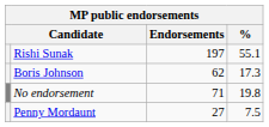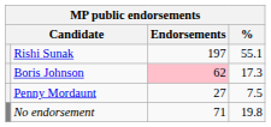Boris Johnson | Endorsements: no background -> pink background
rows swapped: Penny Mordaunt <-> No endorsement
